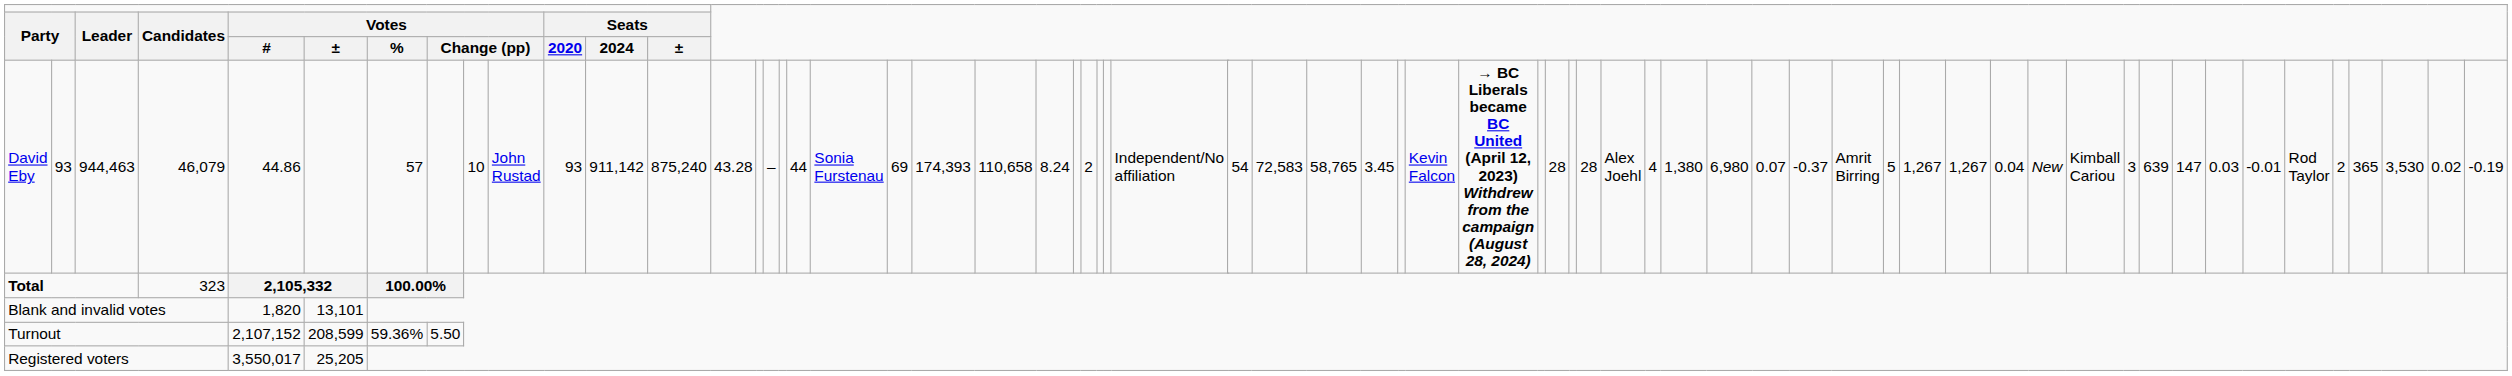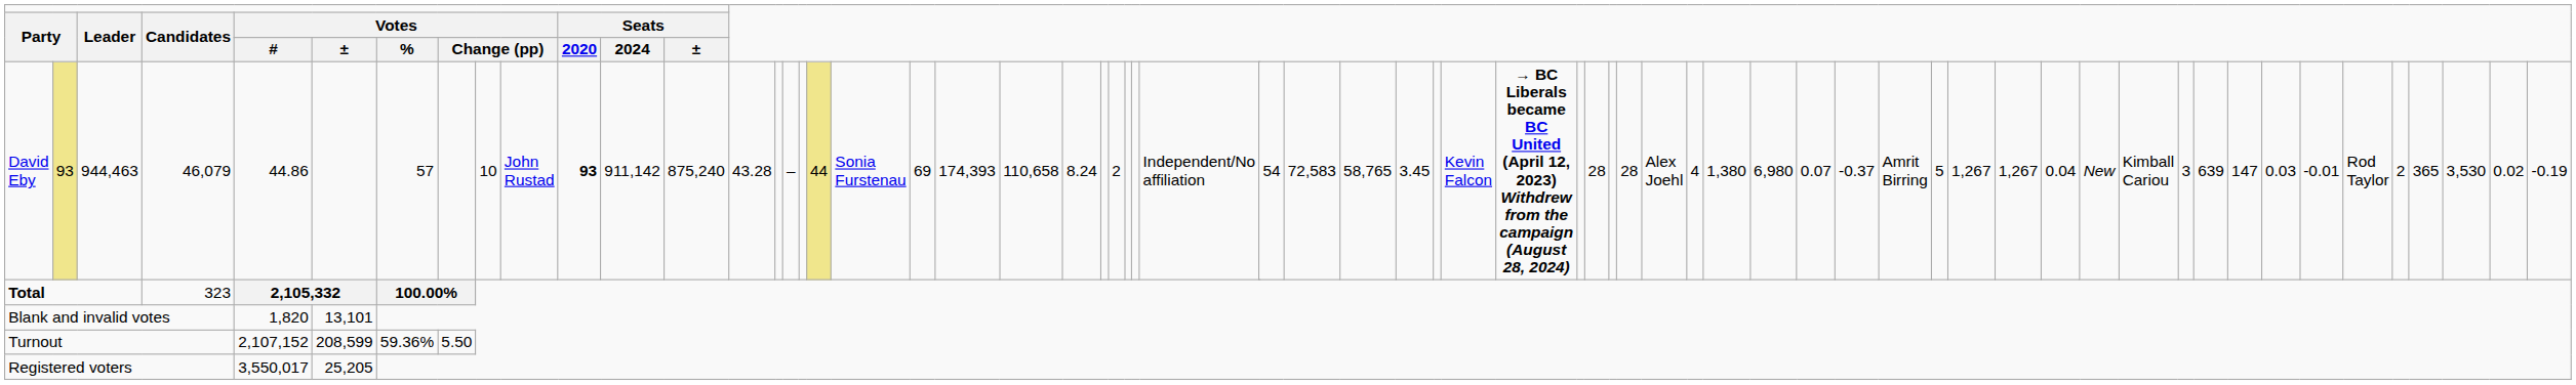David Eby | column 2: no background -> khaki background
David Eby | column 11: normal -> bold
David Eby | column 18: no background -> khaki background
